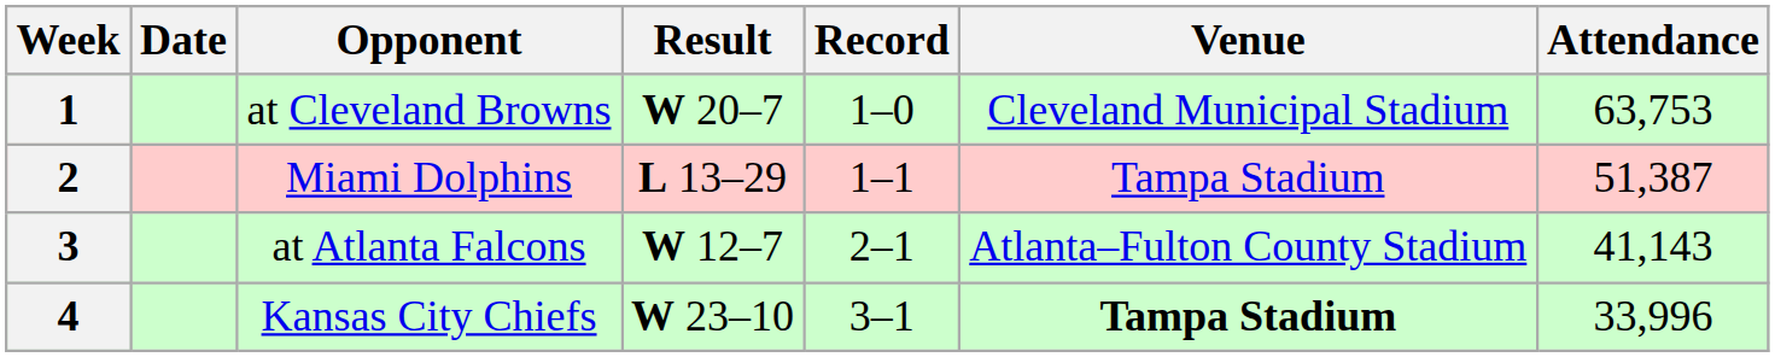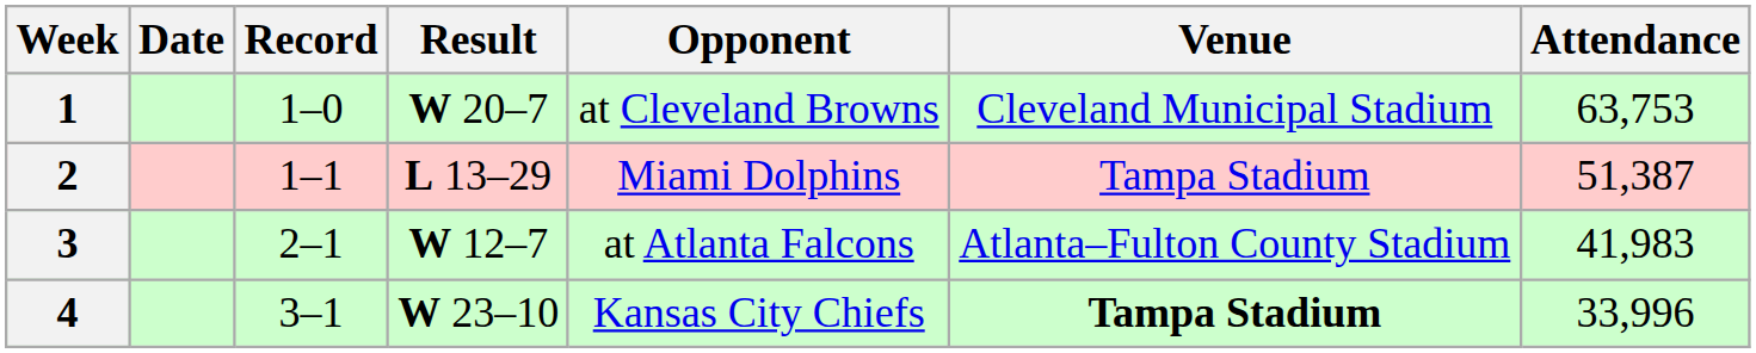columns swapped: Opponent <-> Record
3 | Attendance: 41,143 -> 41,983
